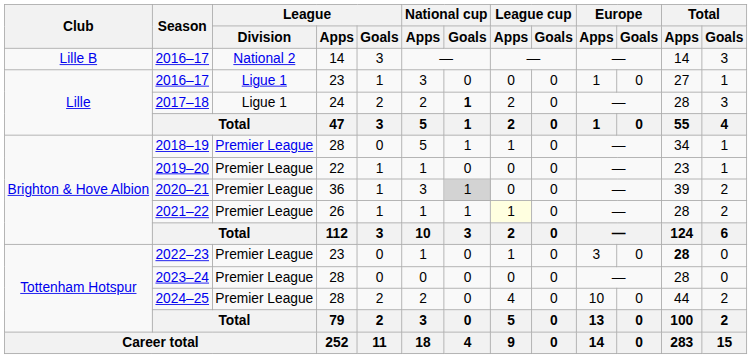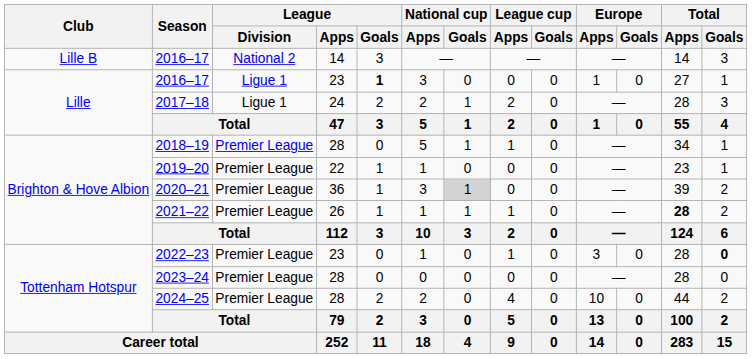2016–17 / 23 | League / Goals: normal -> bold
2017–18 | National cup / Goals: bold -> normal
2021–22 | League cup / Apps: lightyellow background -> no background
2021–22 | Total / Apps: normal -> bold
2022–23 | Total / Apps: bold -> normal
2022–23 | Total / Goals: normal -> bold
